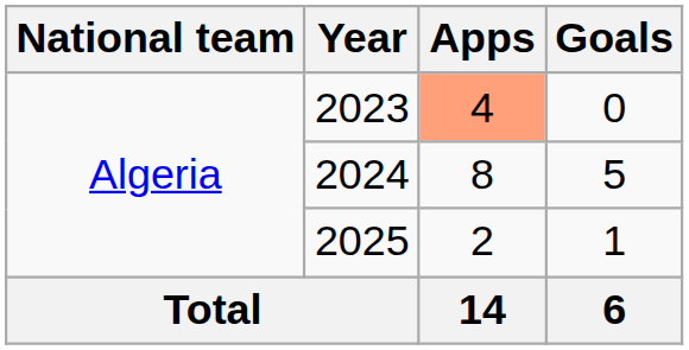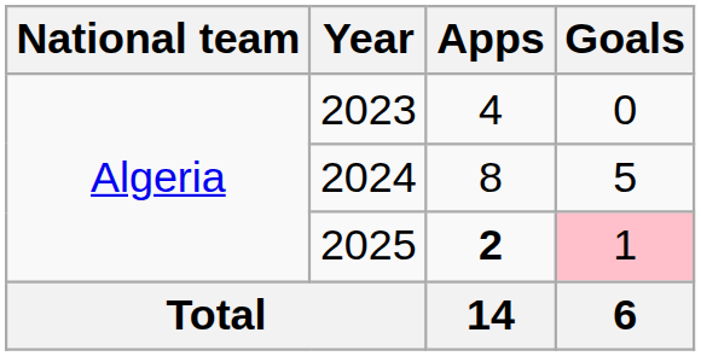2023 | Apps: lightsalmon background -> no background
2025 | Apps: normal -> bold
2025 | Goals: no background -> pink background
